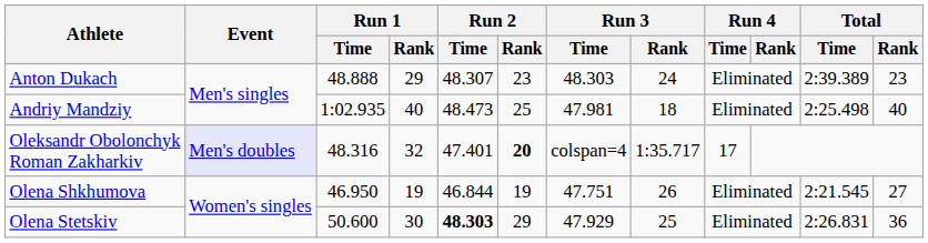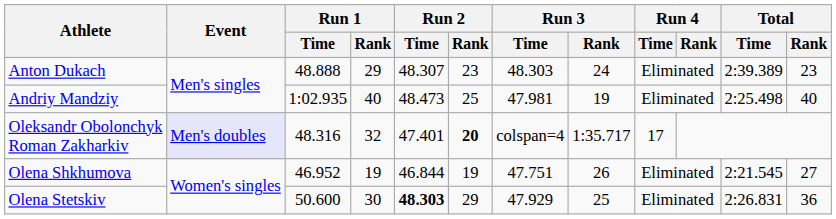Andriy Mandziy | Run 3 / Rank: 18 -> 19
Olena Shkhumova | Run 1 / Time: 46.950 -> 46.952
